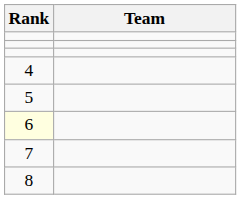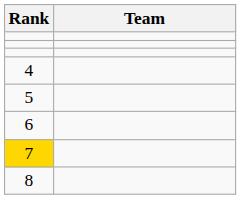row 7 | Rank: lightyellow background -> no background
row 8 | Rank: no background -> gold background
